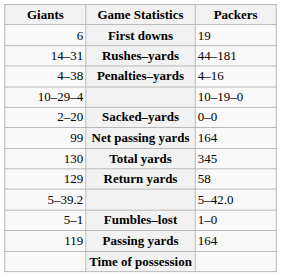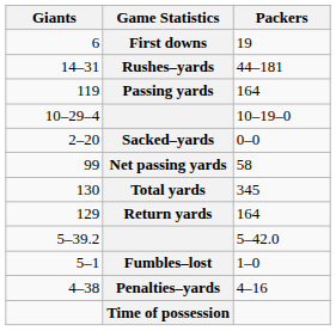rows swapped: Passing yards <-> Penalties–yards
Net passing yards | Packers: 164 -> 58
Return yards | Packers: 58 -> 164
